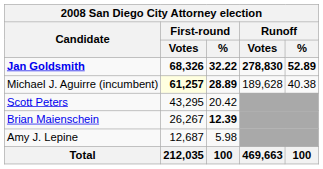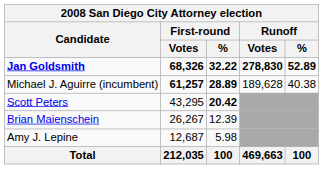Michael J. Aguirre (incumbent) | First-round / Votes: lightyellow background -> no background
Scott Peters | First-round / %: normal -> bold
Brian Maienschein | First-round / %: bold -> normal
